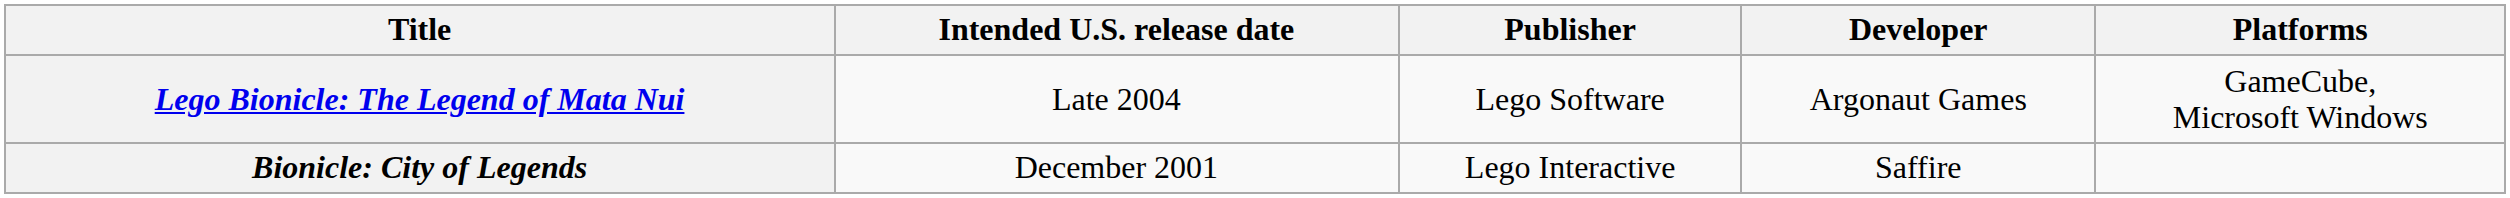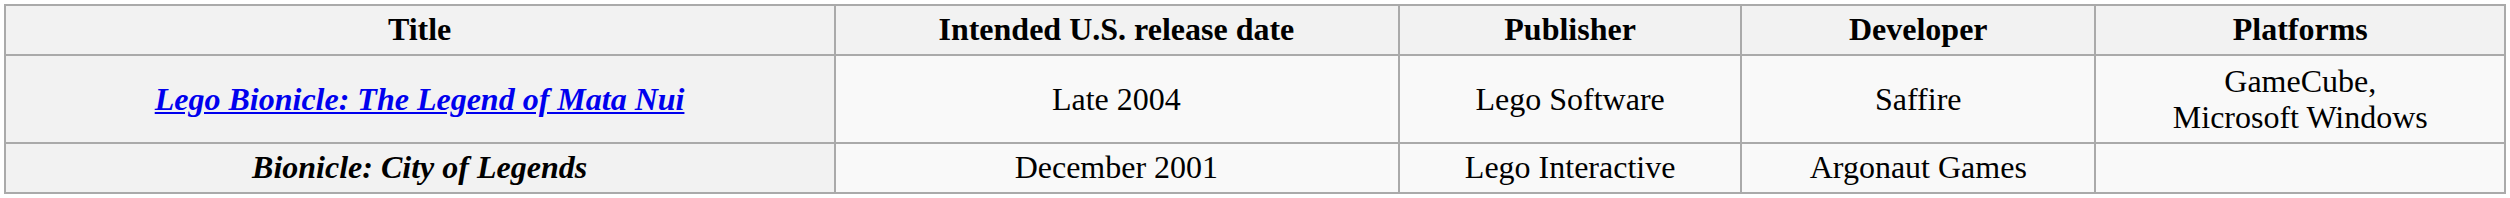Lego Bionicle: The Legend of Mata Nui | Developer: Argonaut Games -> Saffire
Bionicle: City of Legends | Developer: Saffire -> Argonaut Games
